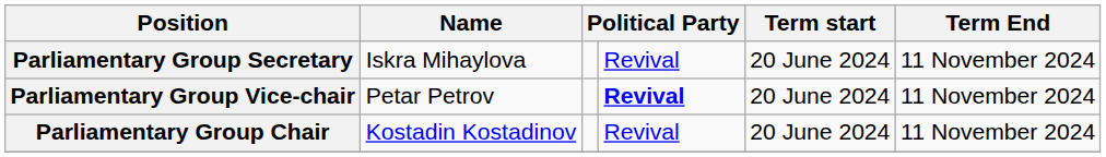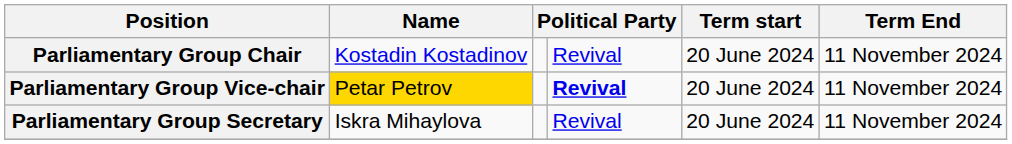rows swapped: Parliamentary Group Chair <-> Parliamentary Group Secretary
Parliamentary Group Vice-chair | Name: no background -> gold background
